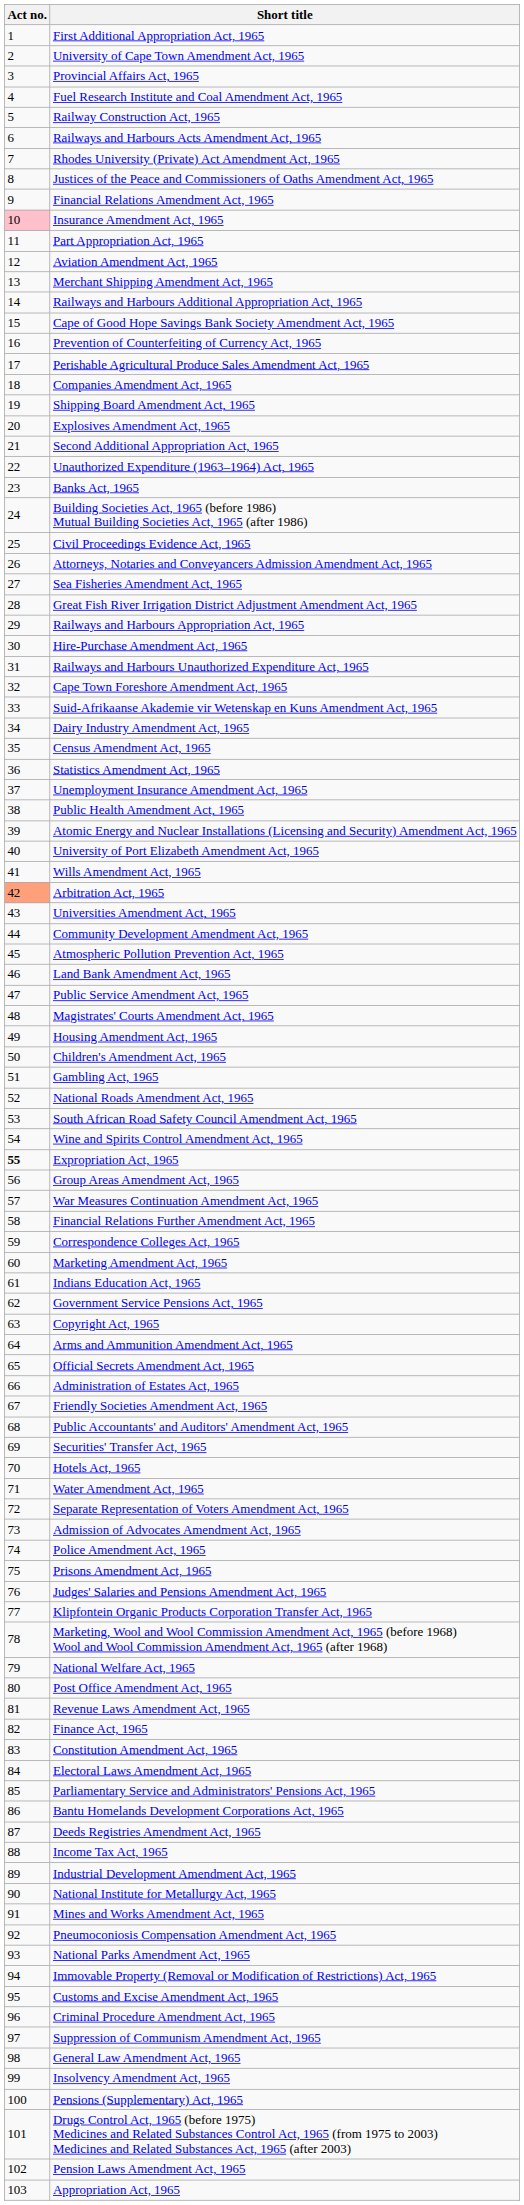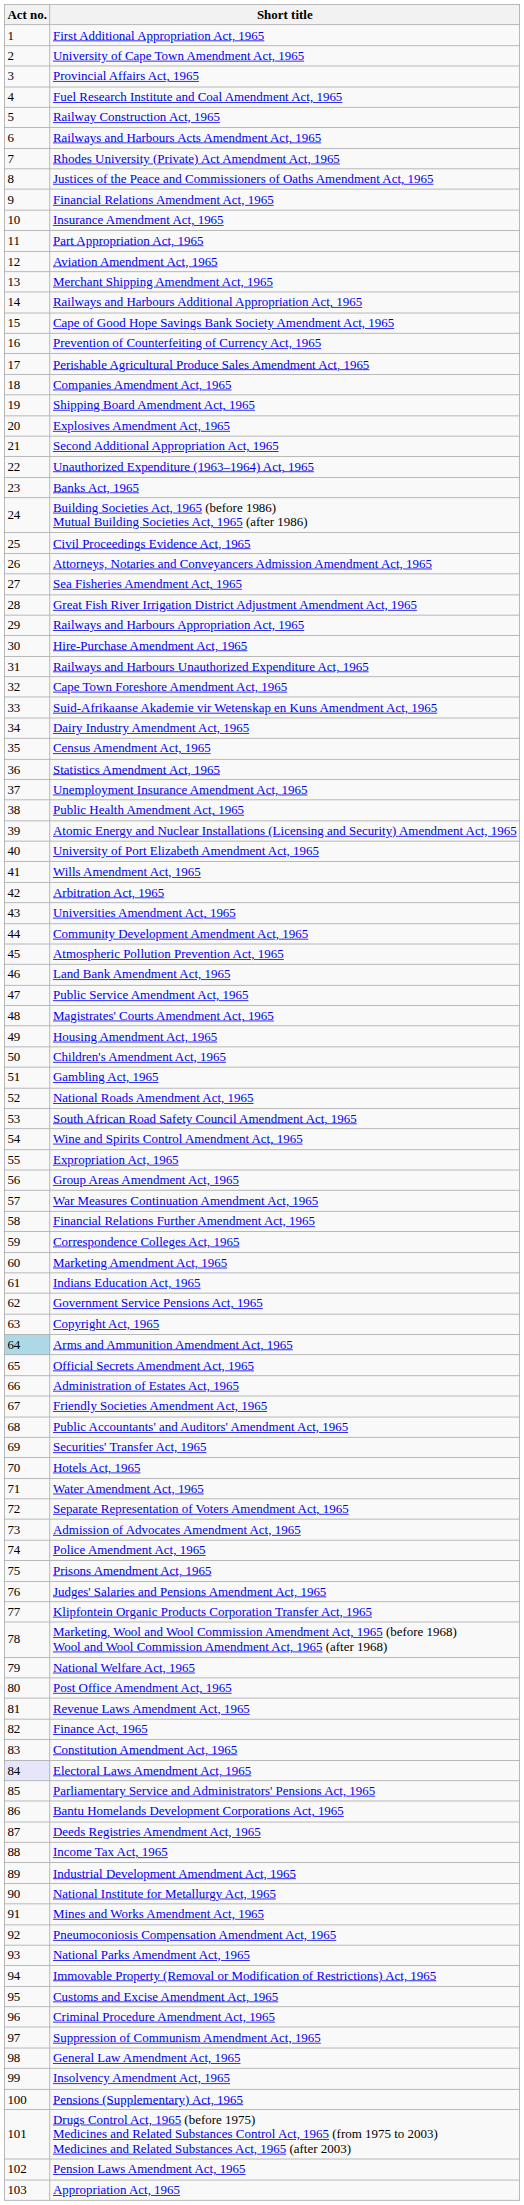Insurance Amendment Act, 1965 | Act no.: pink background -> no background
Arbitration Act, 1965 | Act no.: lightsalmon background -> no background
Expropriation Act, 1965 | Act no.: bold -> normal
Arms and Ammunition Amendment Act, 1965 | Act no.: no background -> lightblue background
Electoral Laws Amendment Act, 1965 | Act no.: no background -> lavender background
